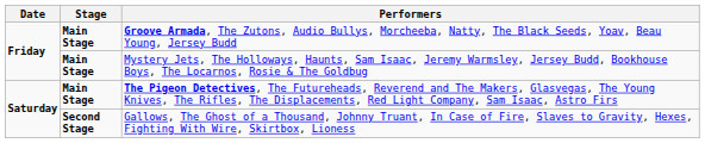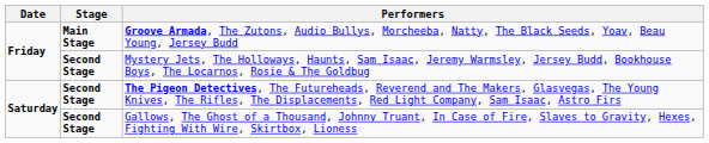row 3 | Stage: Main Stage -> Second Stage
row 4 | Stage: Main Stage -> Second Stage
